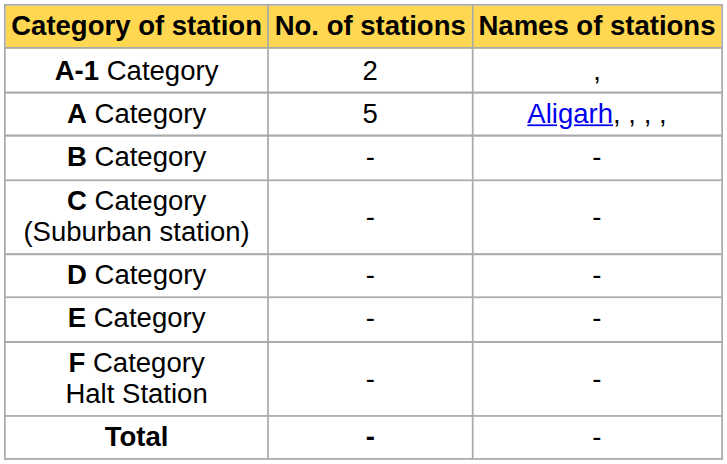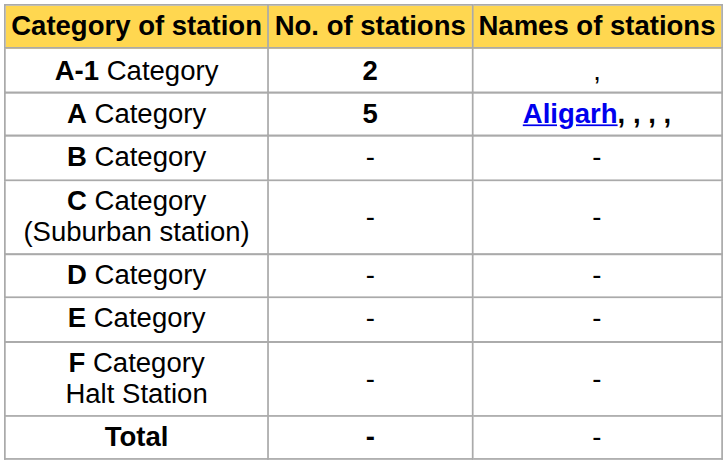A-1 Category | No. of stations: normal -> bold
A Category | No. of stations: normal -> bold
A Category | Names of stations: normal -> bold
